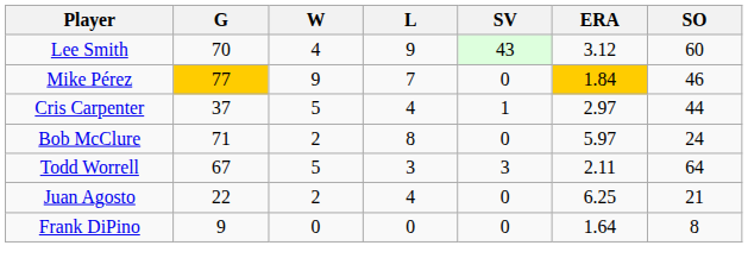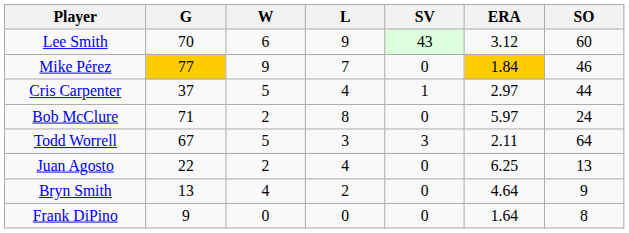Lee Smith | W: 4 -> 6
Juan Agosto | SO: 21 -> 13
+ row: Bryn Smith | 13 | 4 | 2 | 0 | 4.64 | 9
